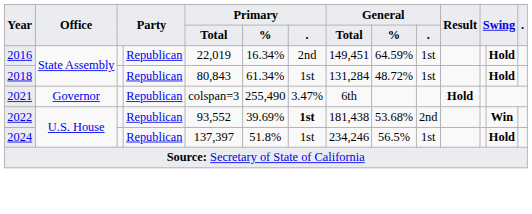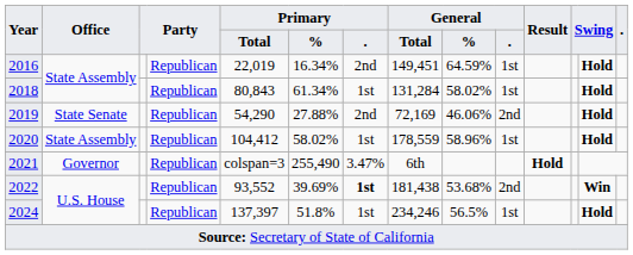2018 | General / %: 48.72% -> 58.02%
+ row: 2019 | State Senate | Republican | 54,290 | 27.88% | 2nd | 72,169 | 46.06% | 2nd | Hold
+ row: 2020 | State Assembly | Republican | 104,412 | 58.02% | 1st | 178,559 | 58.96% | 1st | Hold
